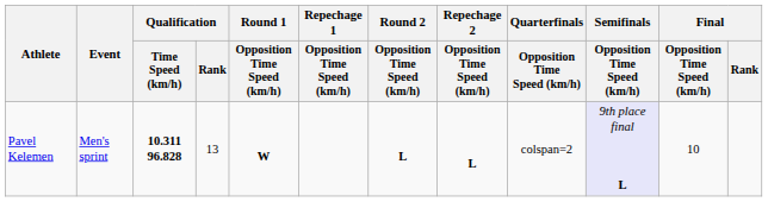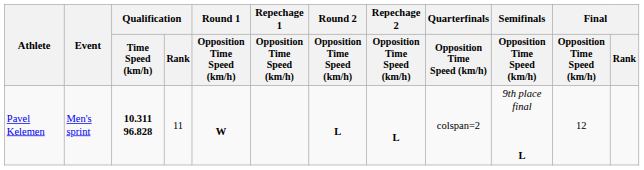Pavel Kelemen | Qualification / Rank: 13 -> 11
Pavel Kelemen | Semifinals / Opposition Time Speed (km/h): lavender background -> no background
Pavel Kelemen | Final / Opposition Time Speed (km/h): 10 -> 12
